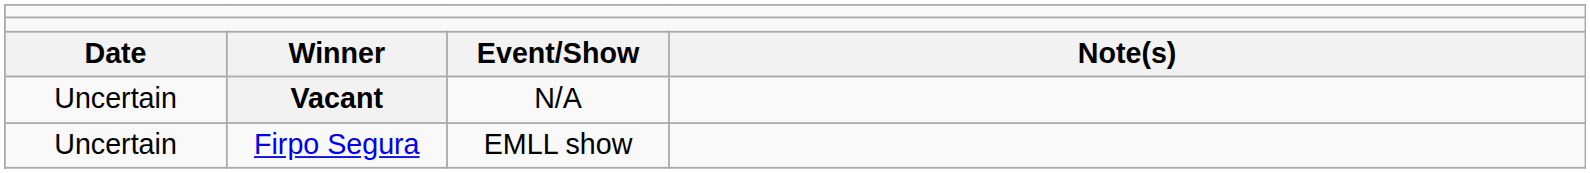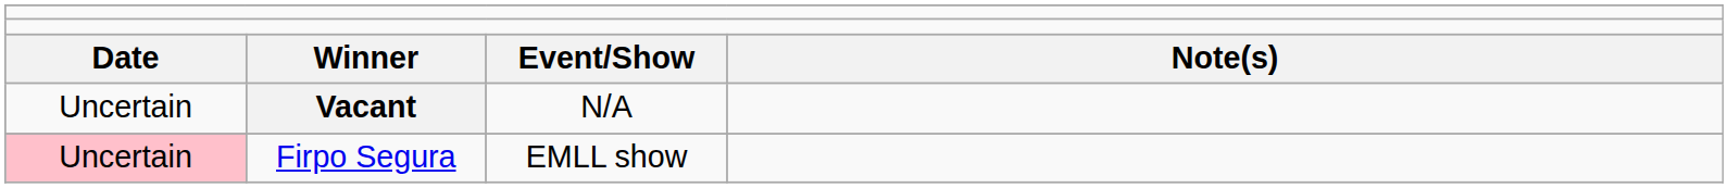Firpo Segura | column 1: no background -> pink background
